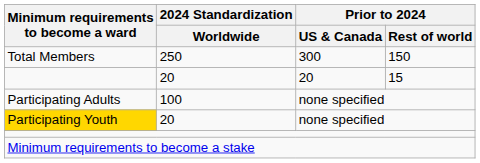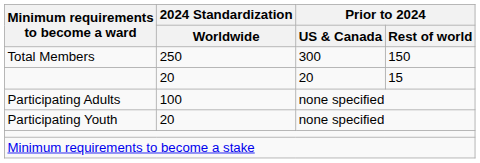Participating Youth | Minimum requirements to become a ward: gold background -> no background
